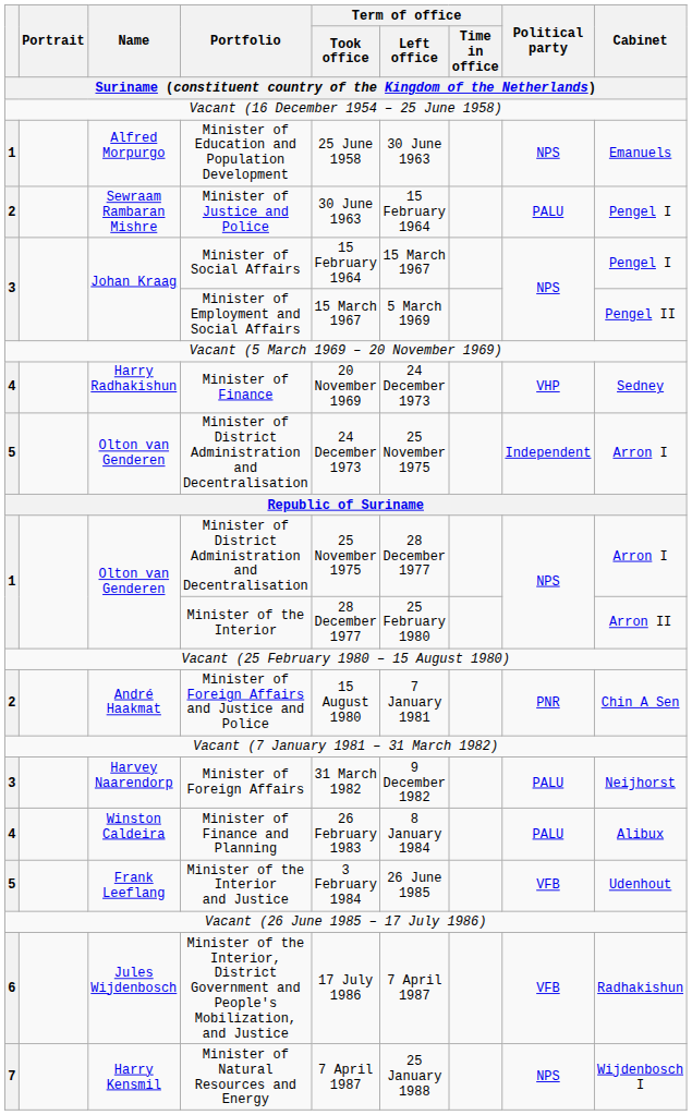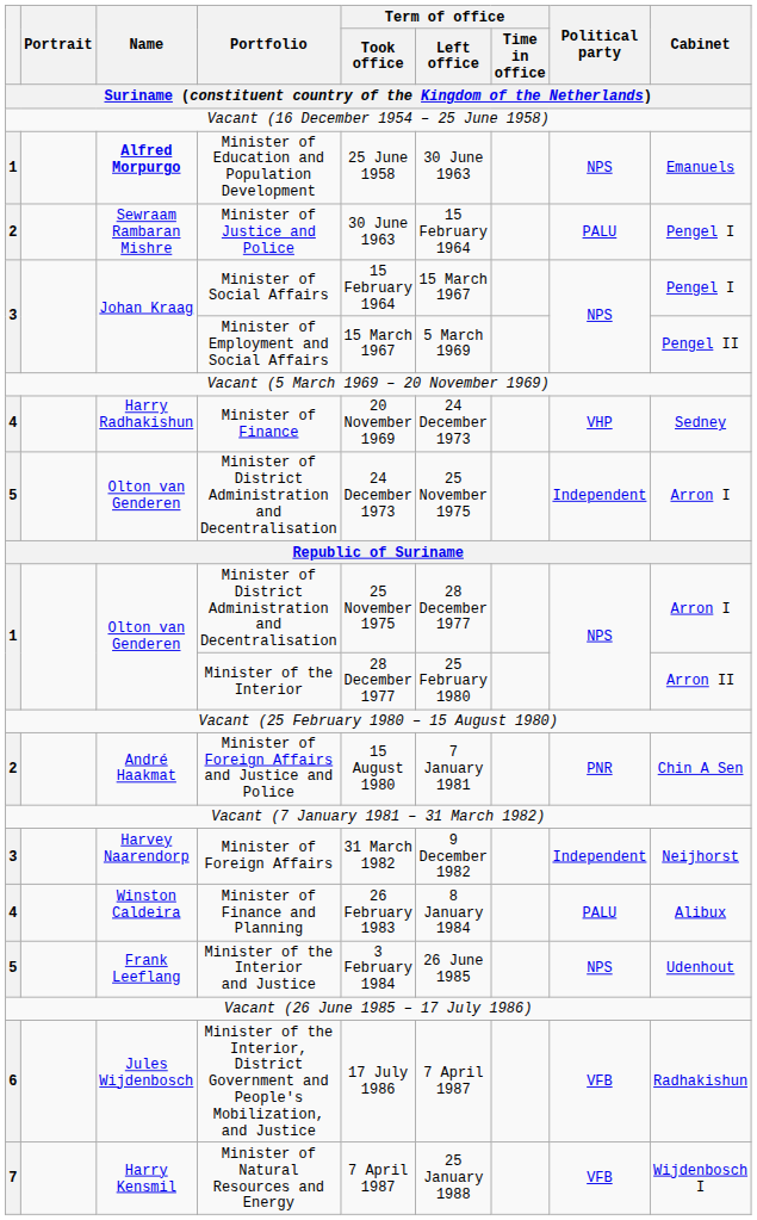Minister of Education and Population Development | Name: normal -> bold
Minister of Foreign Affairs | Political party: PALU -> Independent
Minister of the Interior and Justice | Political party: VFB -> NPS
Minister of Natural Resources and Energy | Political party: NPS -> VFB
